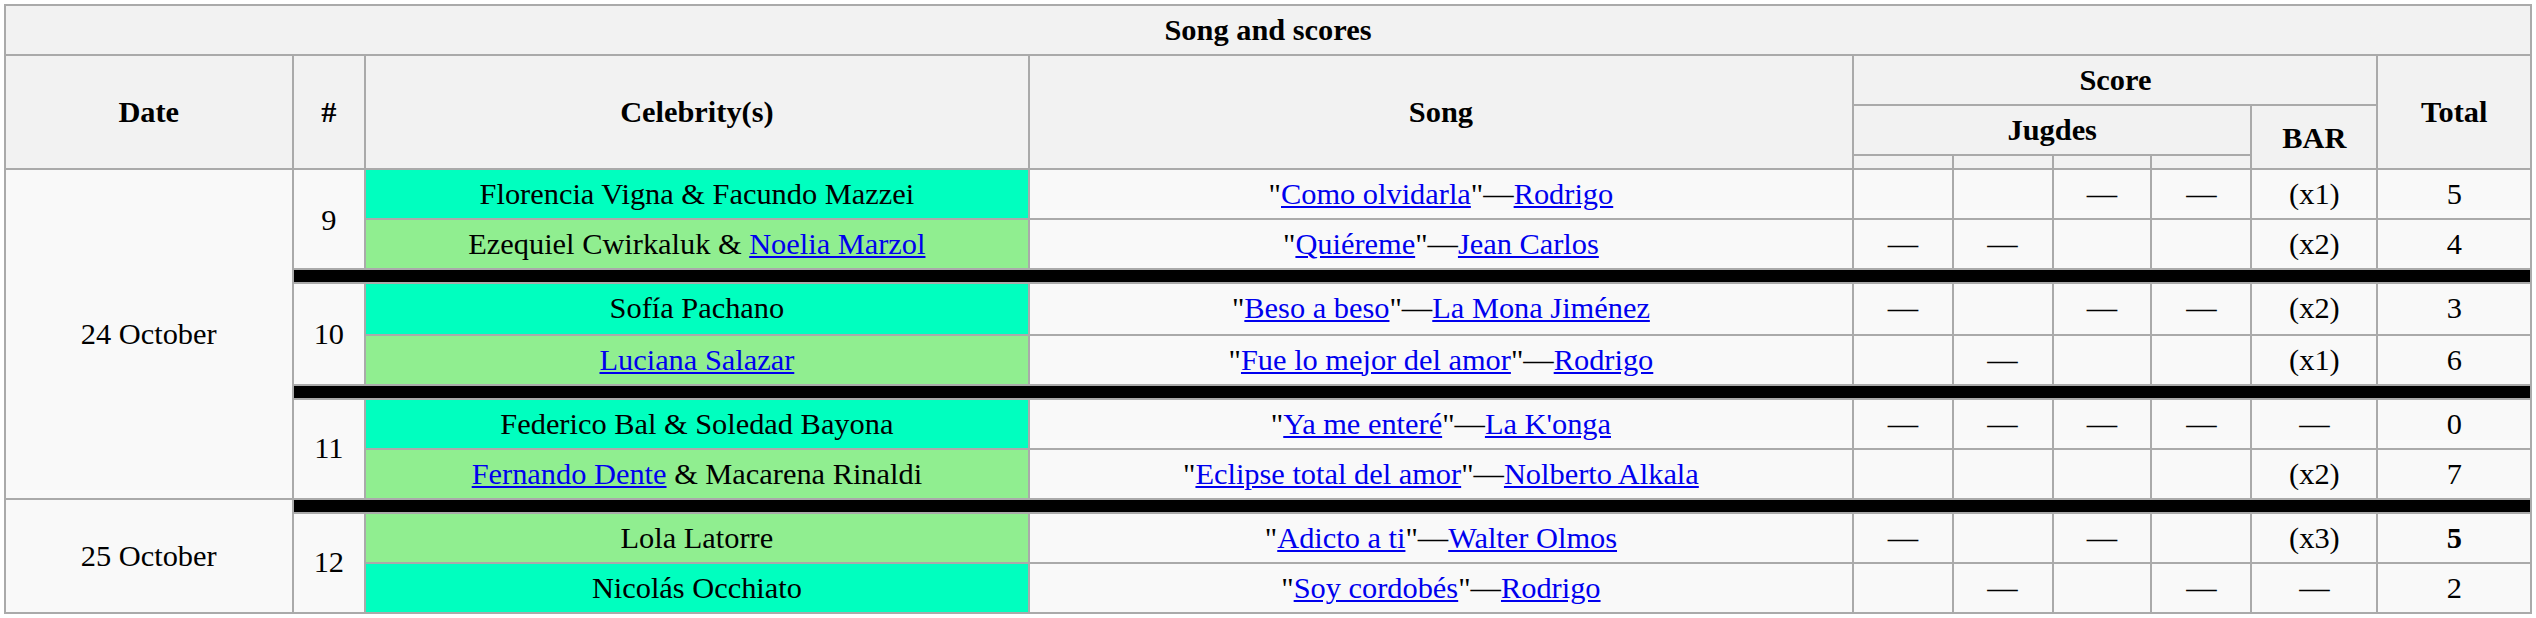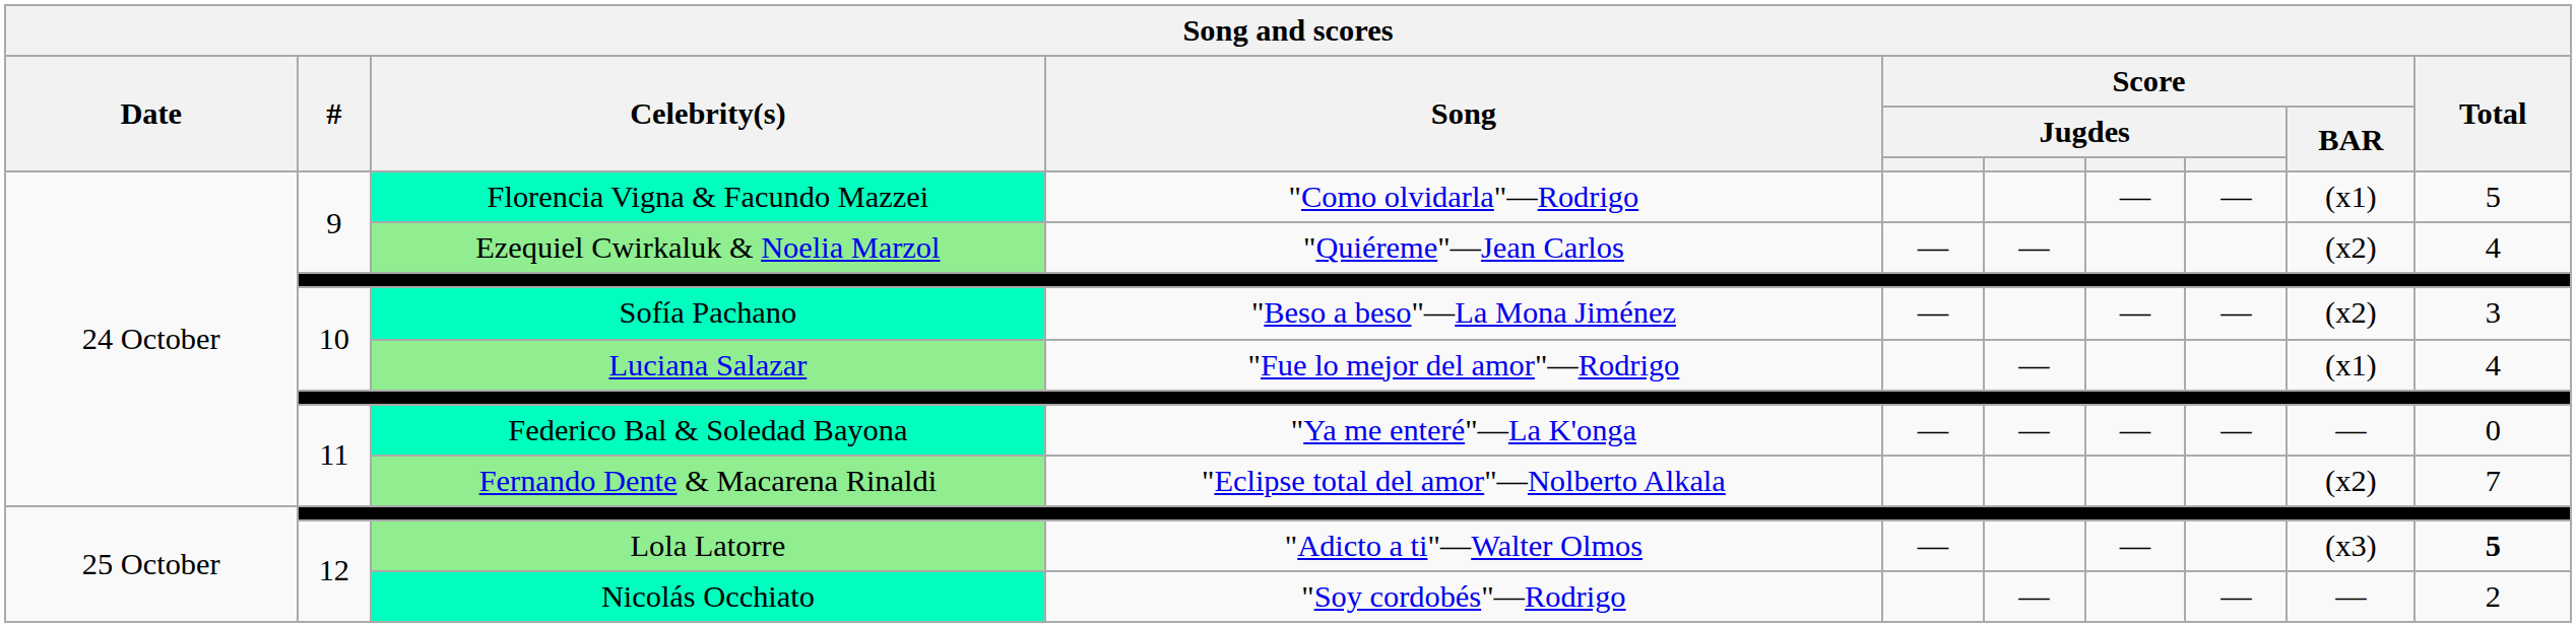Luciana Salazar | Song and scores / Total: 6 -> 4
